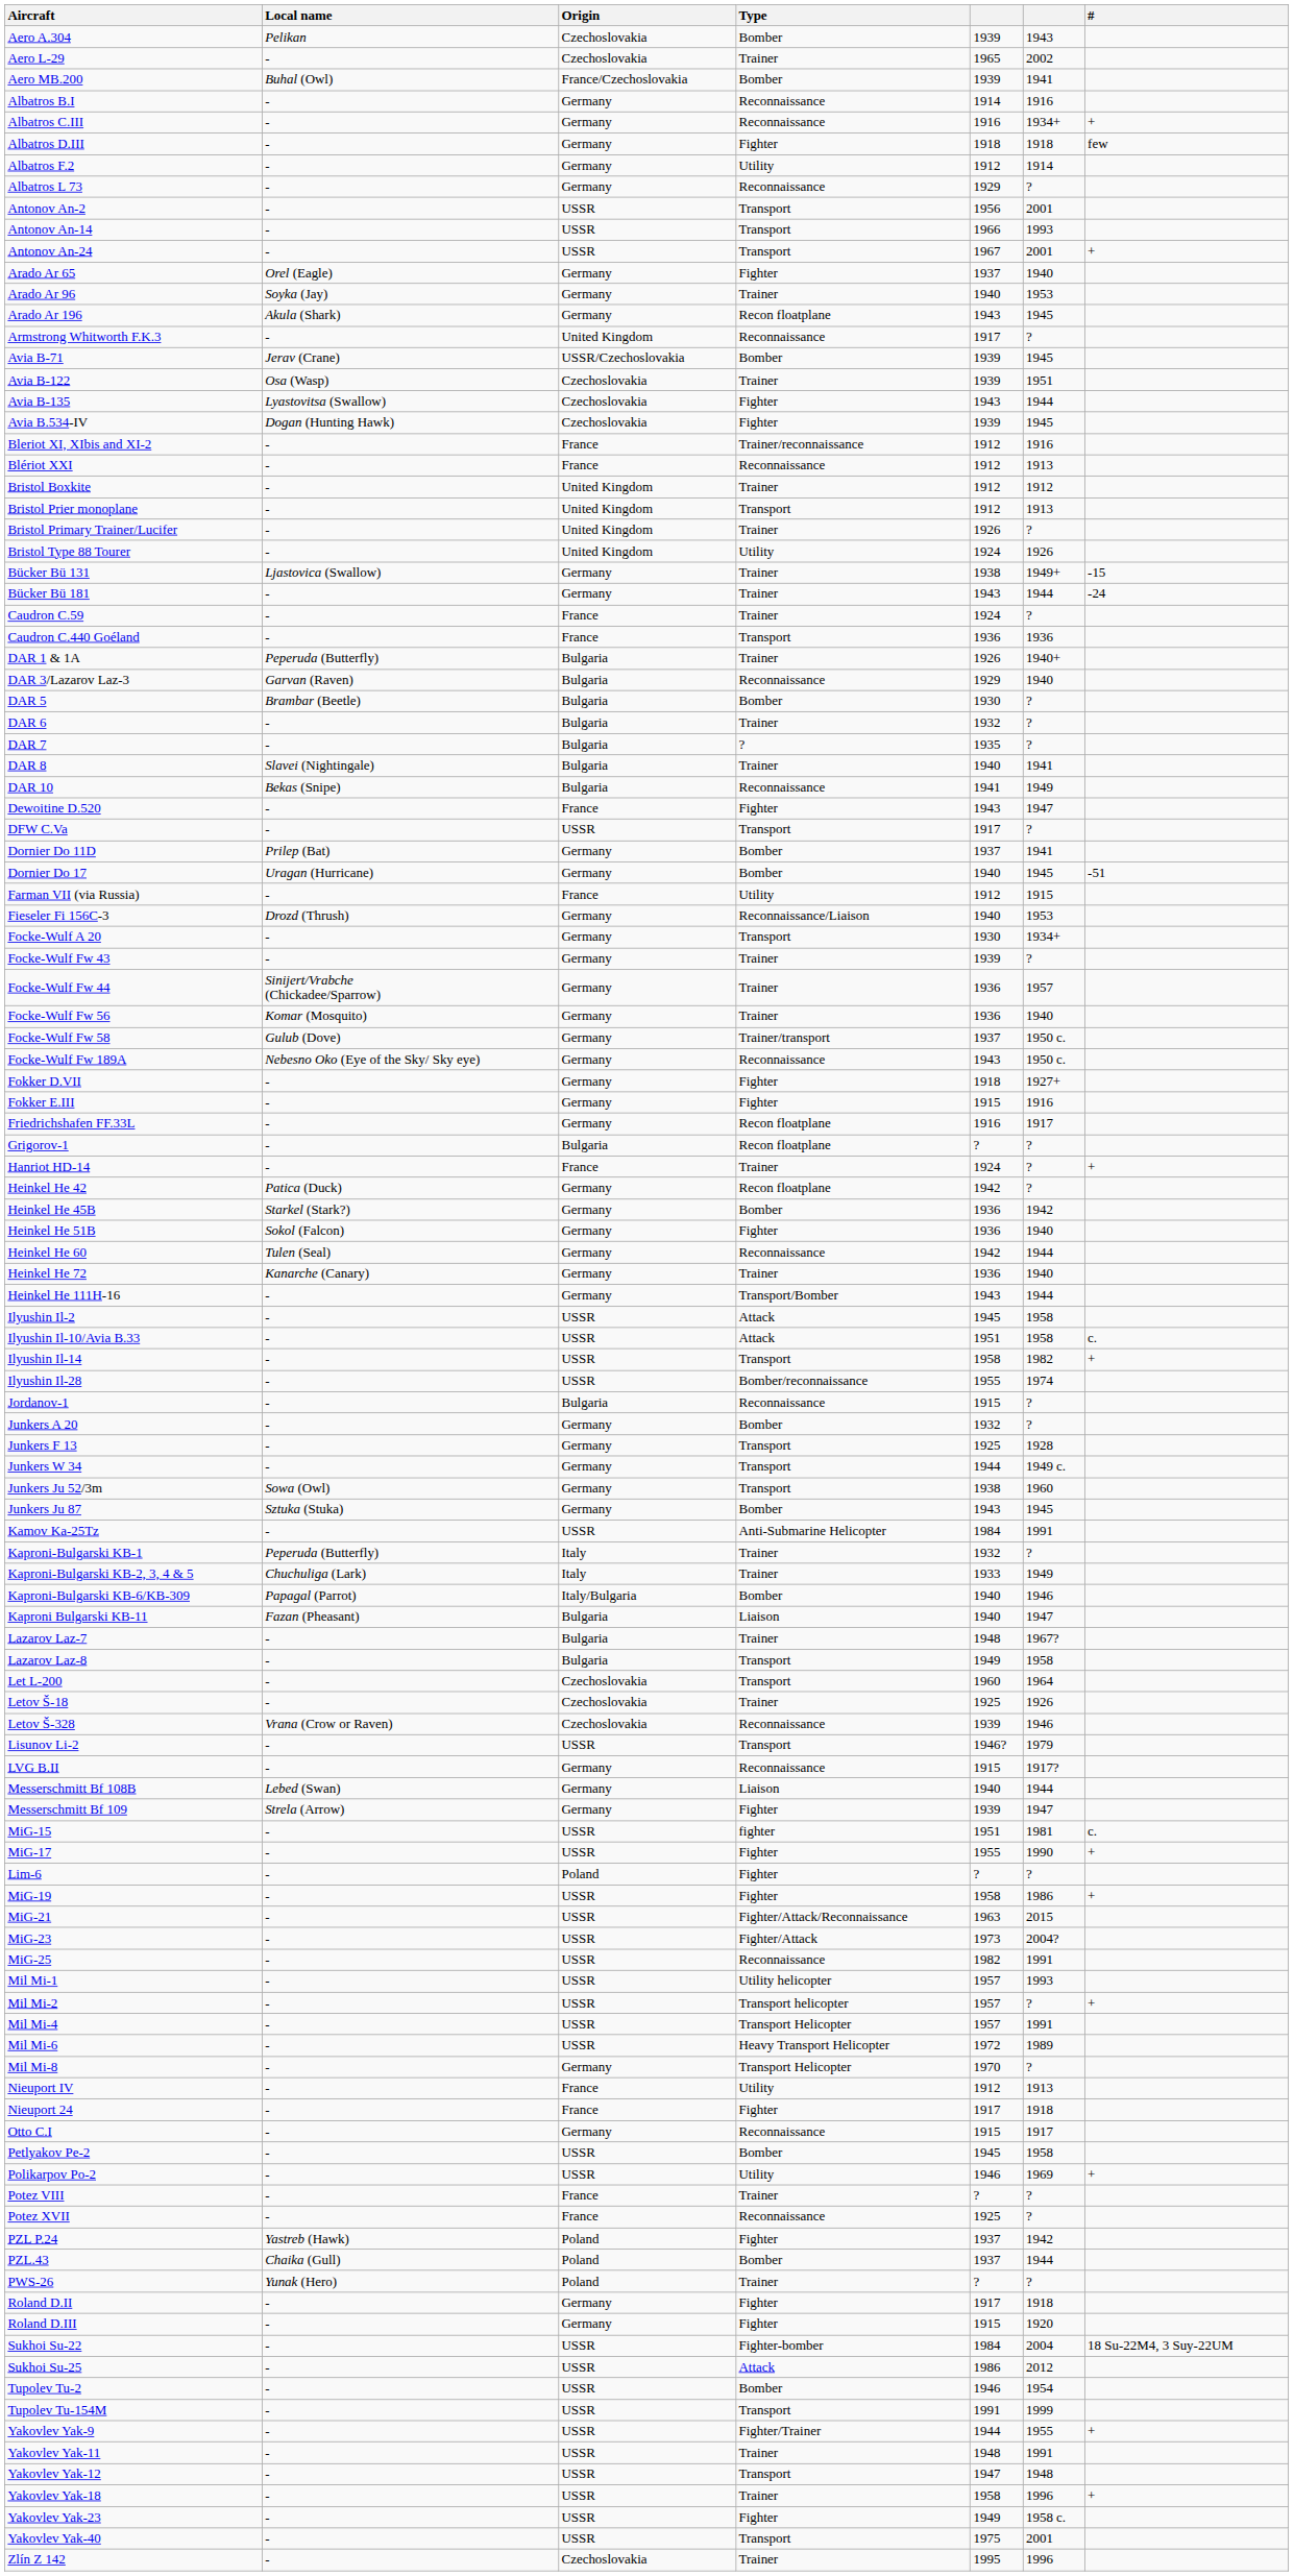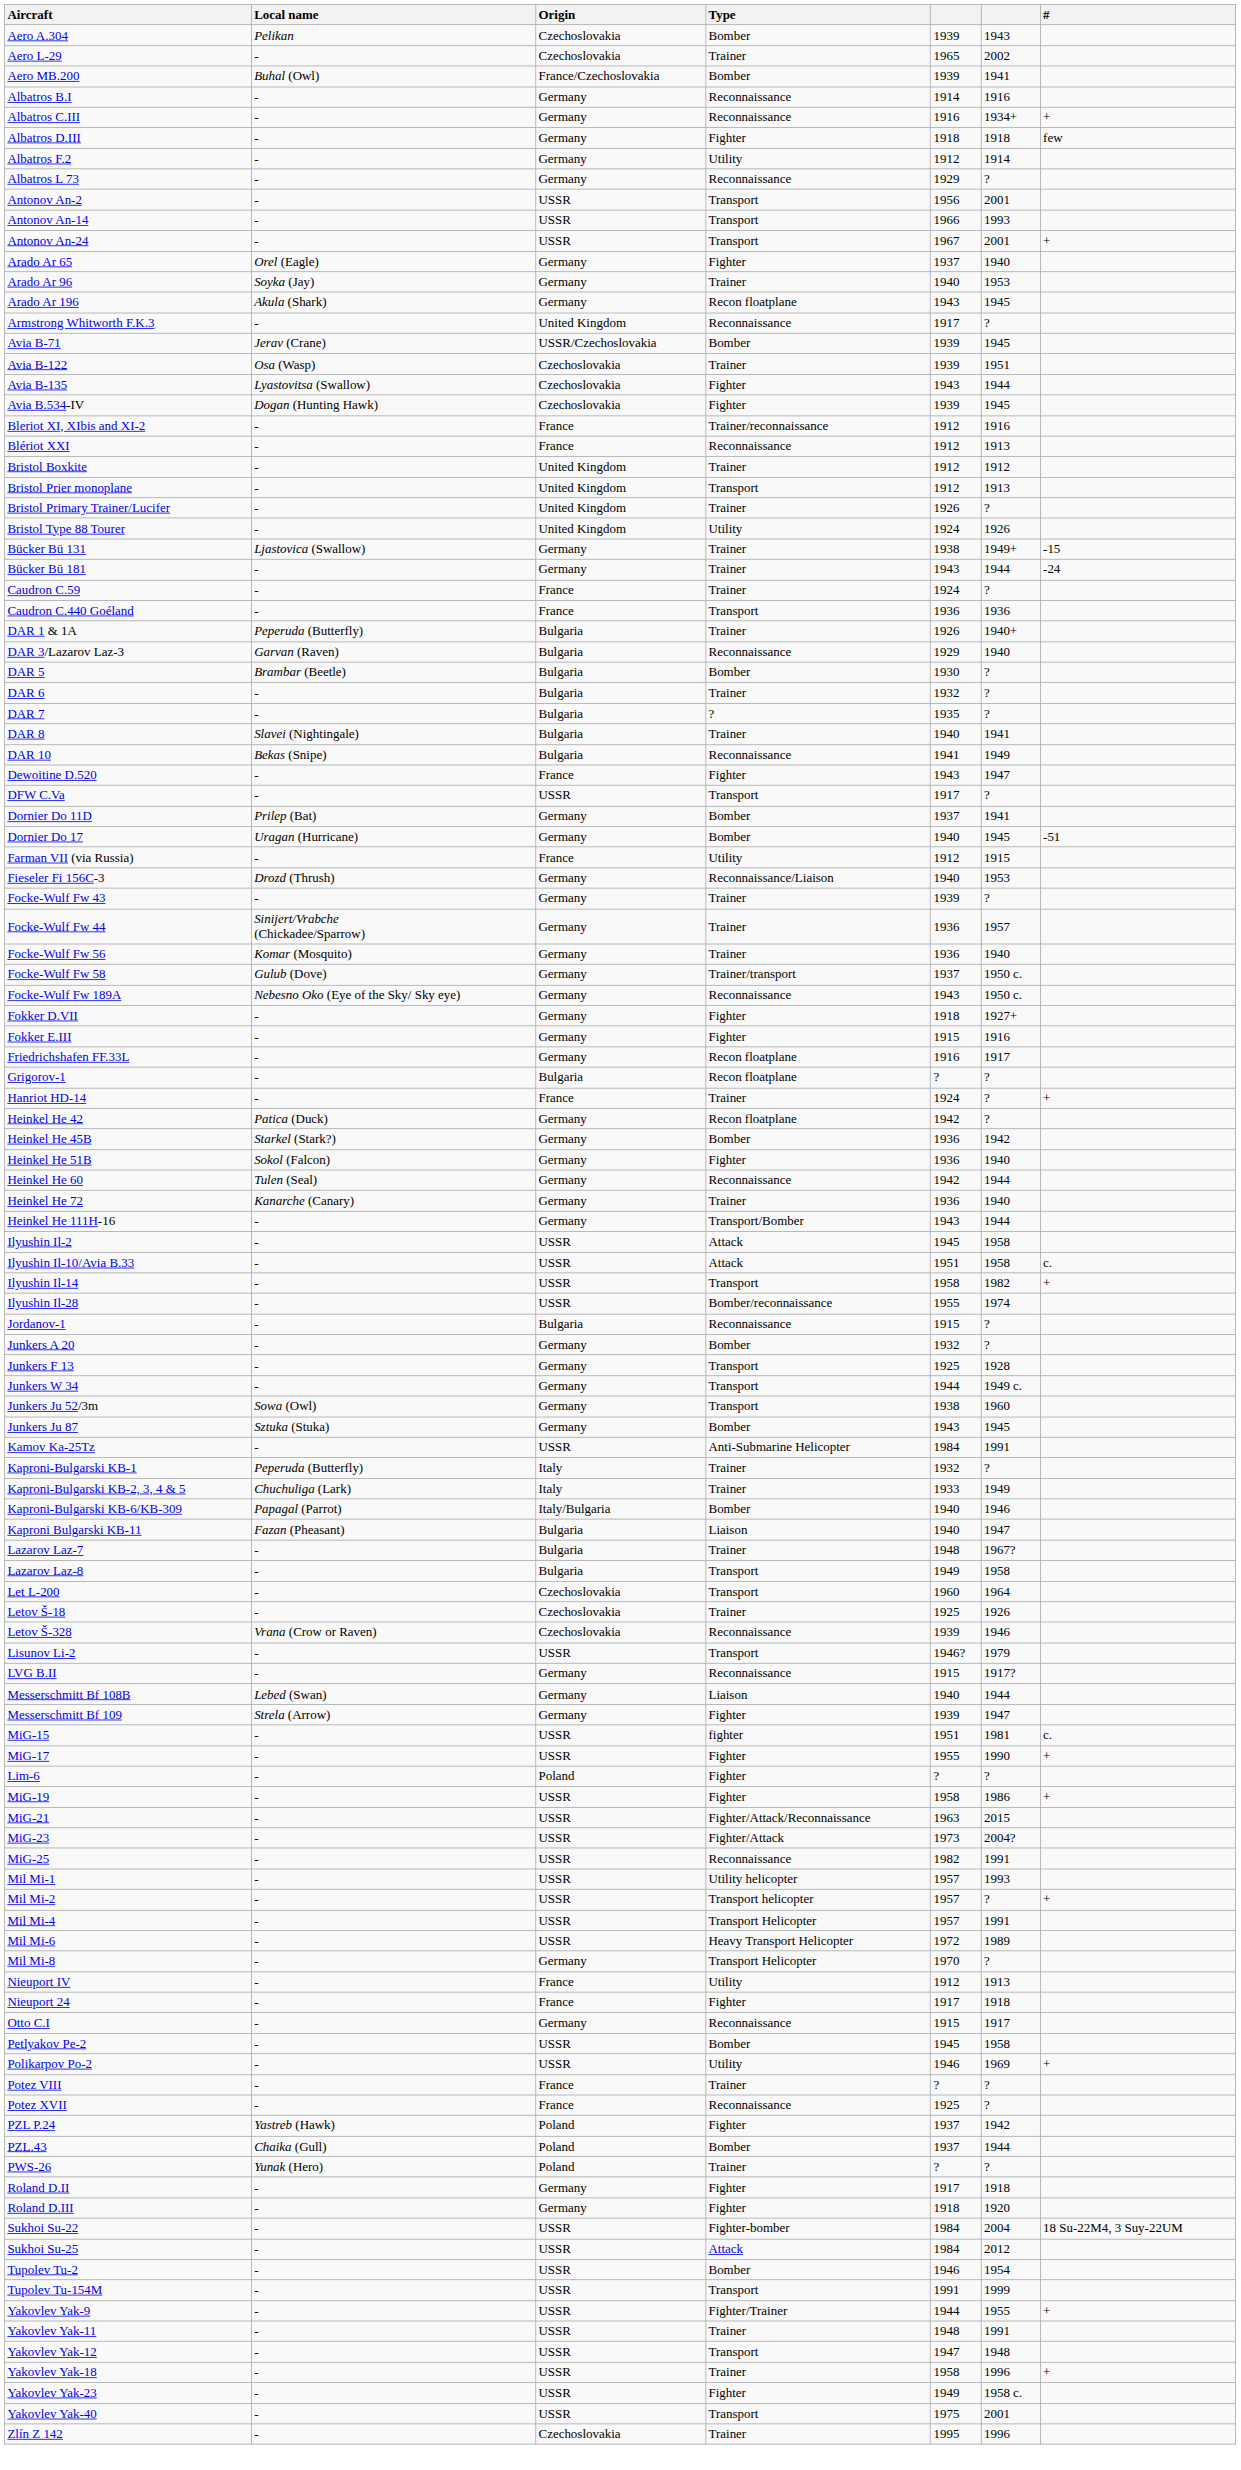- row: Focke-Wulf A 20 | - | Germany | Transport | 1930 | 1934+
Roland D.III | column 5: 1915 -> 1918
Sukhoi Su-25 | column 5: 1986 -> 1984
